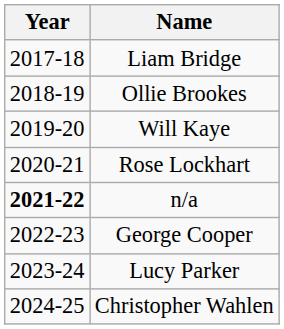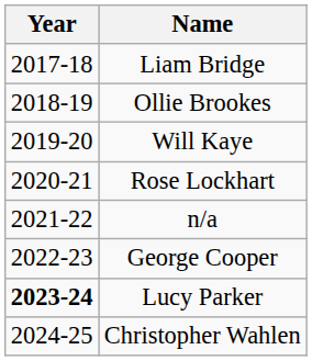n/a | Year: bold -> normal
Lucy Parker | Year: normal -> bold
